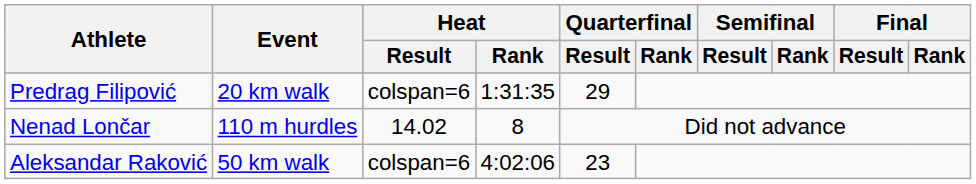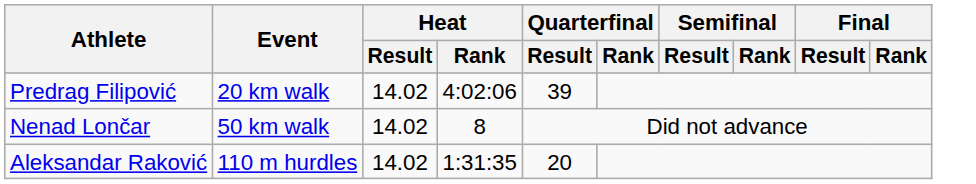Predrag Filipović | Heat / Result: colspan=6 -> 14.02
Predrag Filipović | Heat / Rank: 1:31:35 -> 4:02:06
Predrag Filipović | Quarterfinal / Result: 29 -> 39
Nenad Lončar | Event: 110 m hurdles -> 50 km walk
Aleksandar Raković | Event: 50 km walk -> 110 m hurdles
Aleksandar Raković | Heat / Result: colspan=6 -> 14.02
Aleksandar Raković | Heat / Rank: 4:02:06 -> 1:31:35
Aleksandar Raković | Quarterfinal / Result: 23 -> 20
